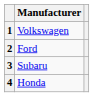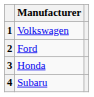3 | Manufacturer: Subaru -> Honda
4 | Manufacturer: Honda -> Subaru
